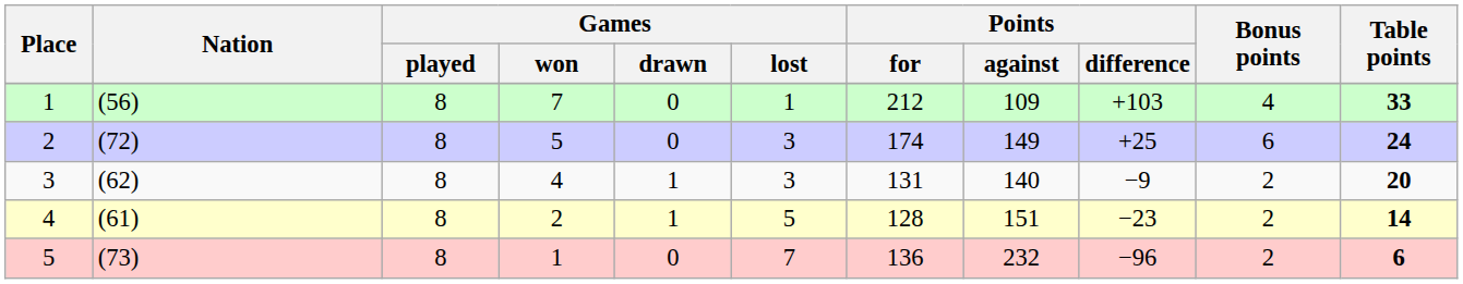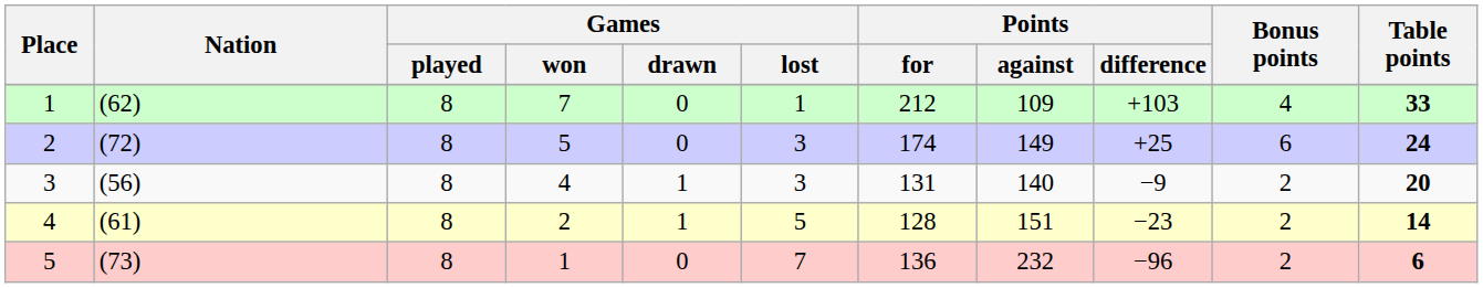row 3 | Nation: (56) -> (62)
row 5 | Nation: (62) -> (56)
